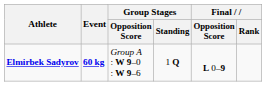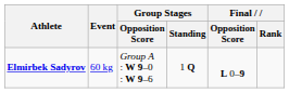Elmirbek Sadyrov | Event: bold -> normal
